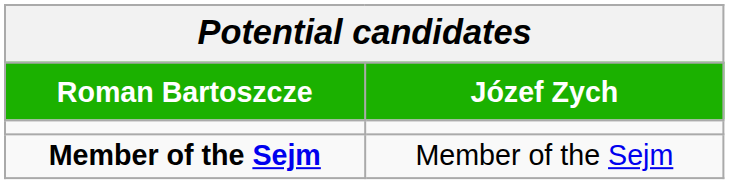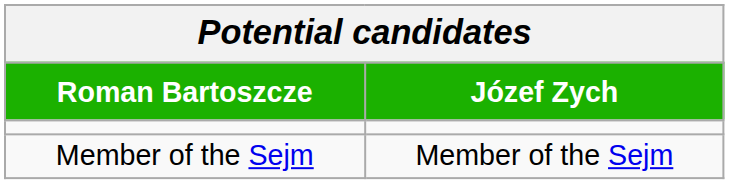row 4 | Roman Bartoszcze: bold -> normal
